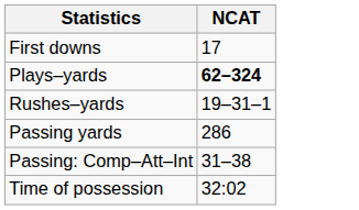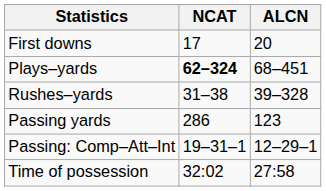+ column: ALCN | 20 | 68–451 | 39–328 | 123 | 12–29–1 | 27:58
Rushes–yards | NCAT: 19–31–1 -> 31–38
Passing: Comp–Att–Int | NCAT: 31–38 -> 19–31–1
